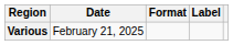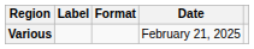columns swapped: Date <-> Label
